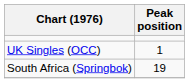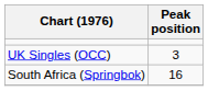row 3 | Peak position: 1 -> 3
row 4 | Peak position: 19 -> 16
